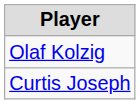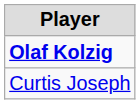row 2 | column 1: normal -> bold
